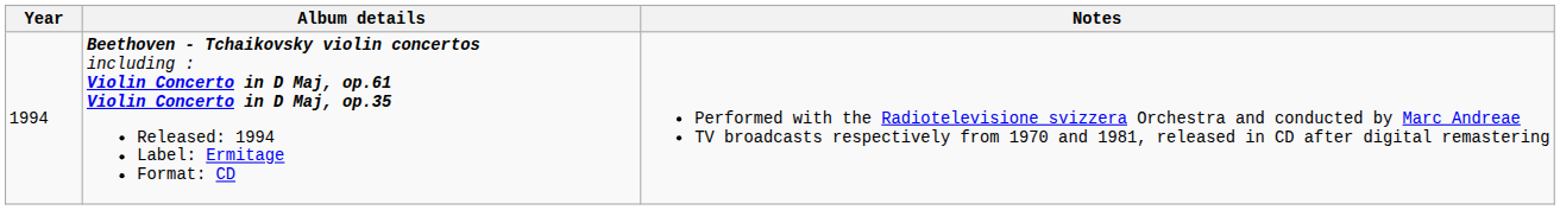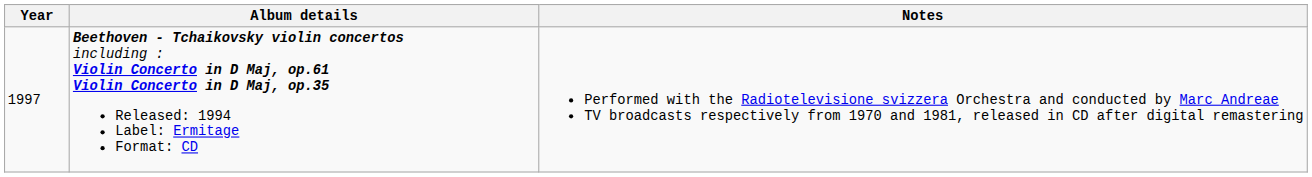row 2 | Year: 1994 -> 1997
